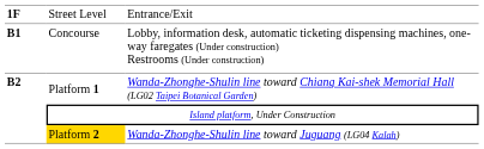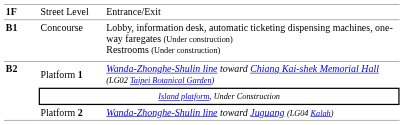Wanda-Zhonghe-Shulin line toward Juguang (LG04 Kalah) | column 2: gold background -> no background
